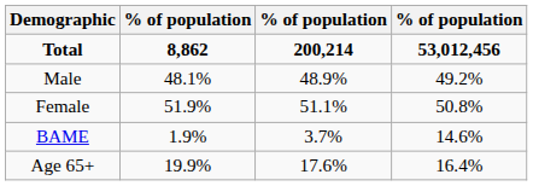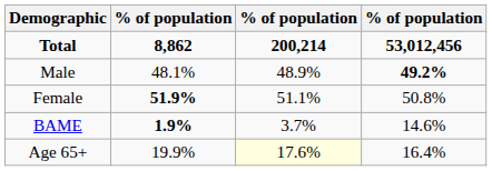Male | column 4: normal -> bold
Female | column 2: normal -> bold
BAME | column 2: normal -> bold
Age 65+ | column 3: no background -> lightyellow background
